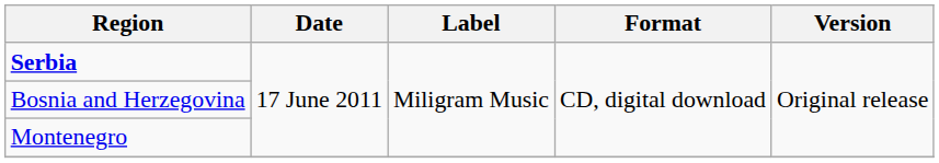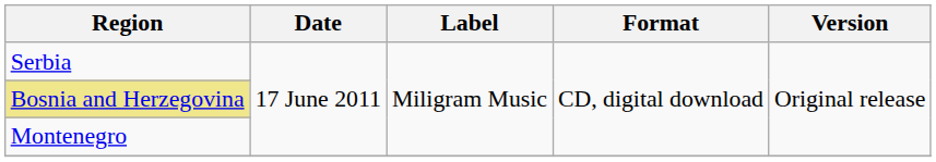Serbia | Region: bold -> normal
Bosnia and Herzegovina | Region: no background -> khaki background
